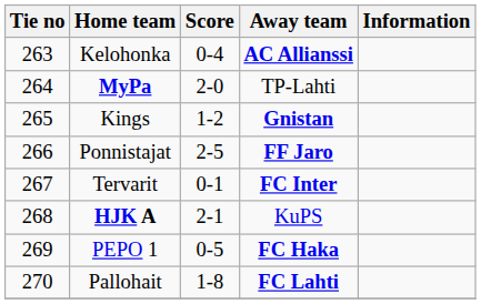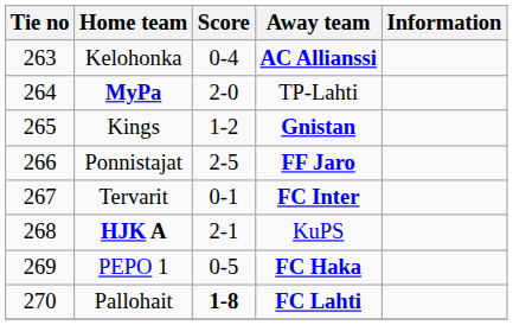Pallohait | Score: normal -> bold
